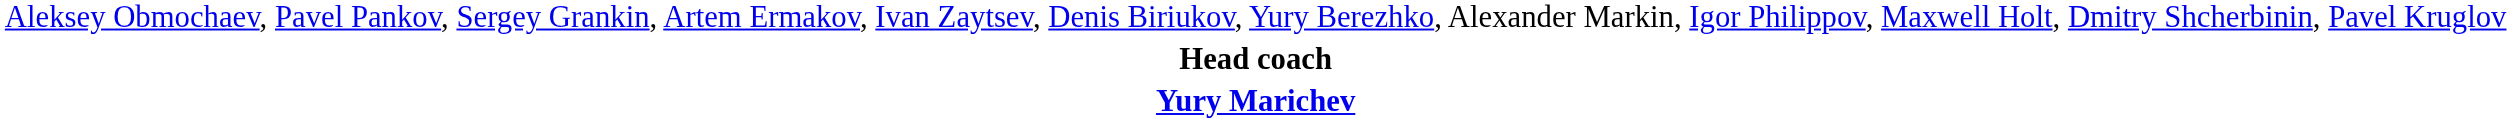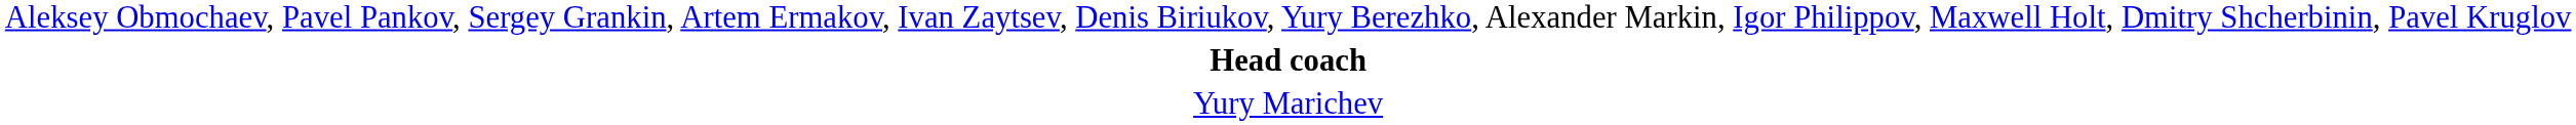row 3 | column 1: bold -> normal
